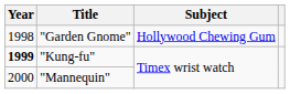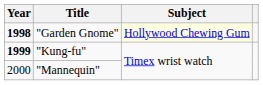"Garden Gnome" | Year: normal -> bold
"Garden Gnome" | Subject: no background -> lightyellow background
